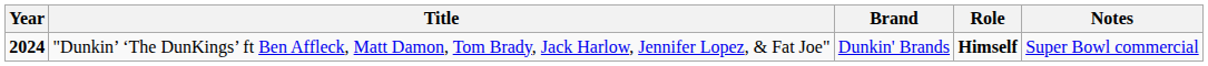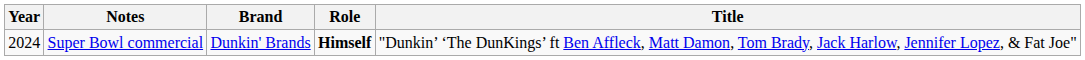columns swapped: Title <-> Notes
row 2 | Year: bold -> normal
